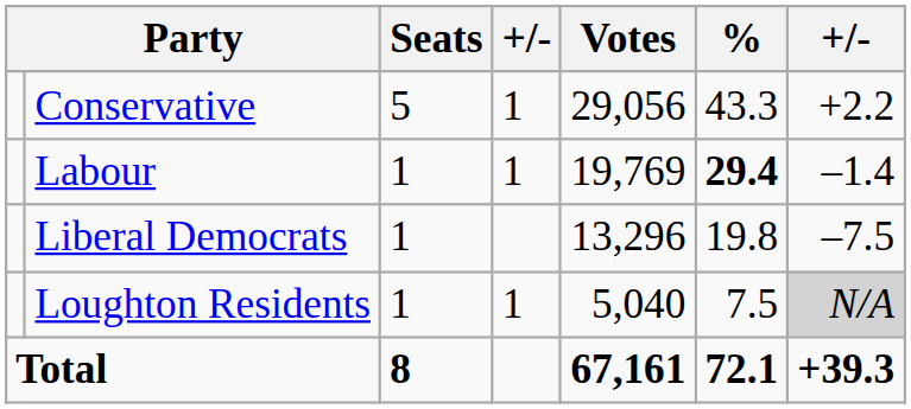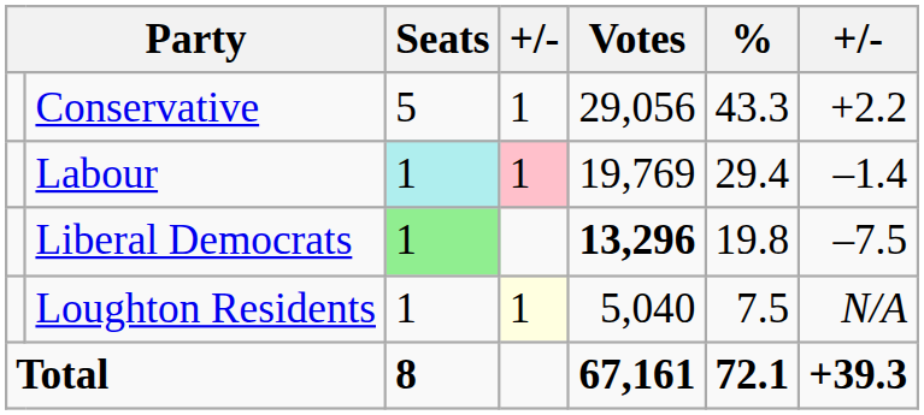Labour | Seats: no background -> paleturquoise background
Labour | column 4: no background -> pink background
Labour | %: bold -> normal
Liberal Democrats | Seats: no background -> lightgreen background
Liberal Democrats | Votes: normal -> bold
Loughton Residents | column 4: no background -> lightyellow background
Loughton Residents | column 7: lightgrey background -> no background
